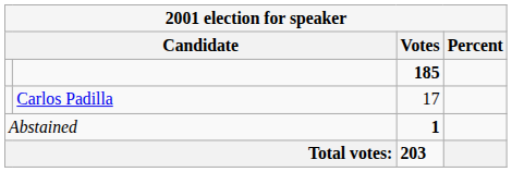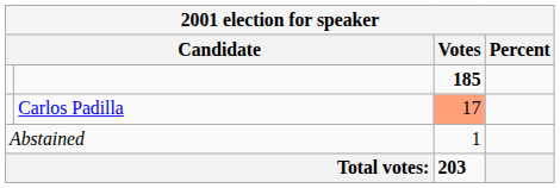Carlos Padilla | Votes: no background -> lightsalmon background
Abstained | Votes: bold -> normal
